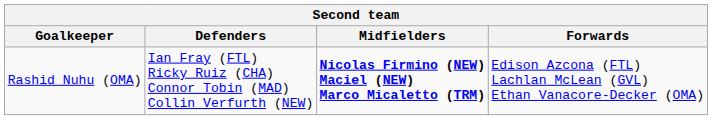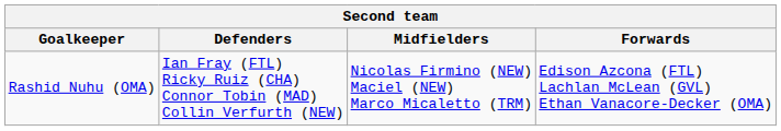Rashid Nuhu (OMA) | Midfielders: bold -> normal
